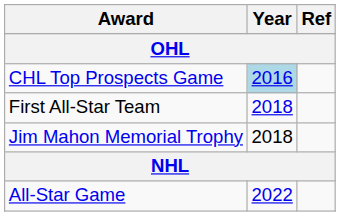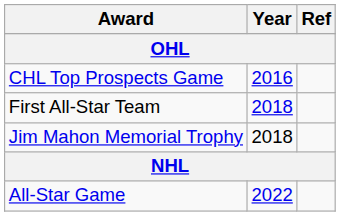CHL Top Prospects Game | Year: lightblue background -> no background
